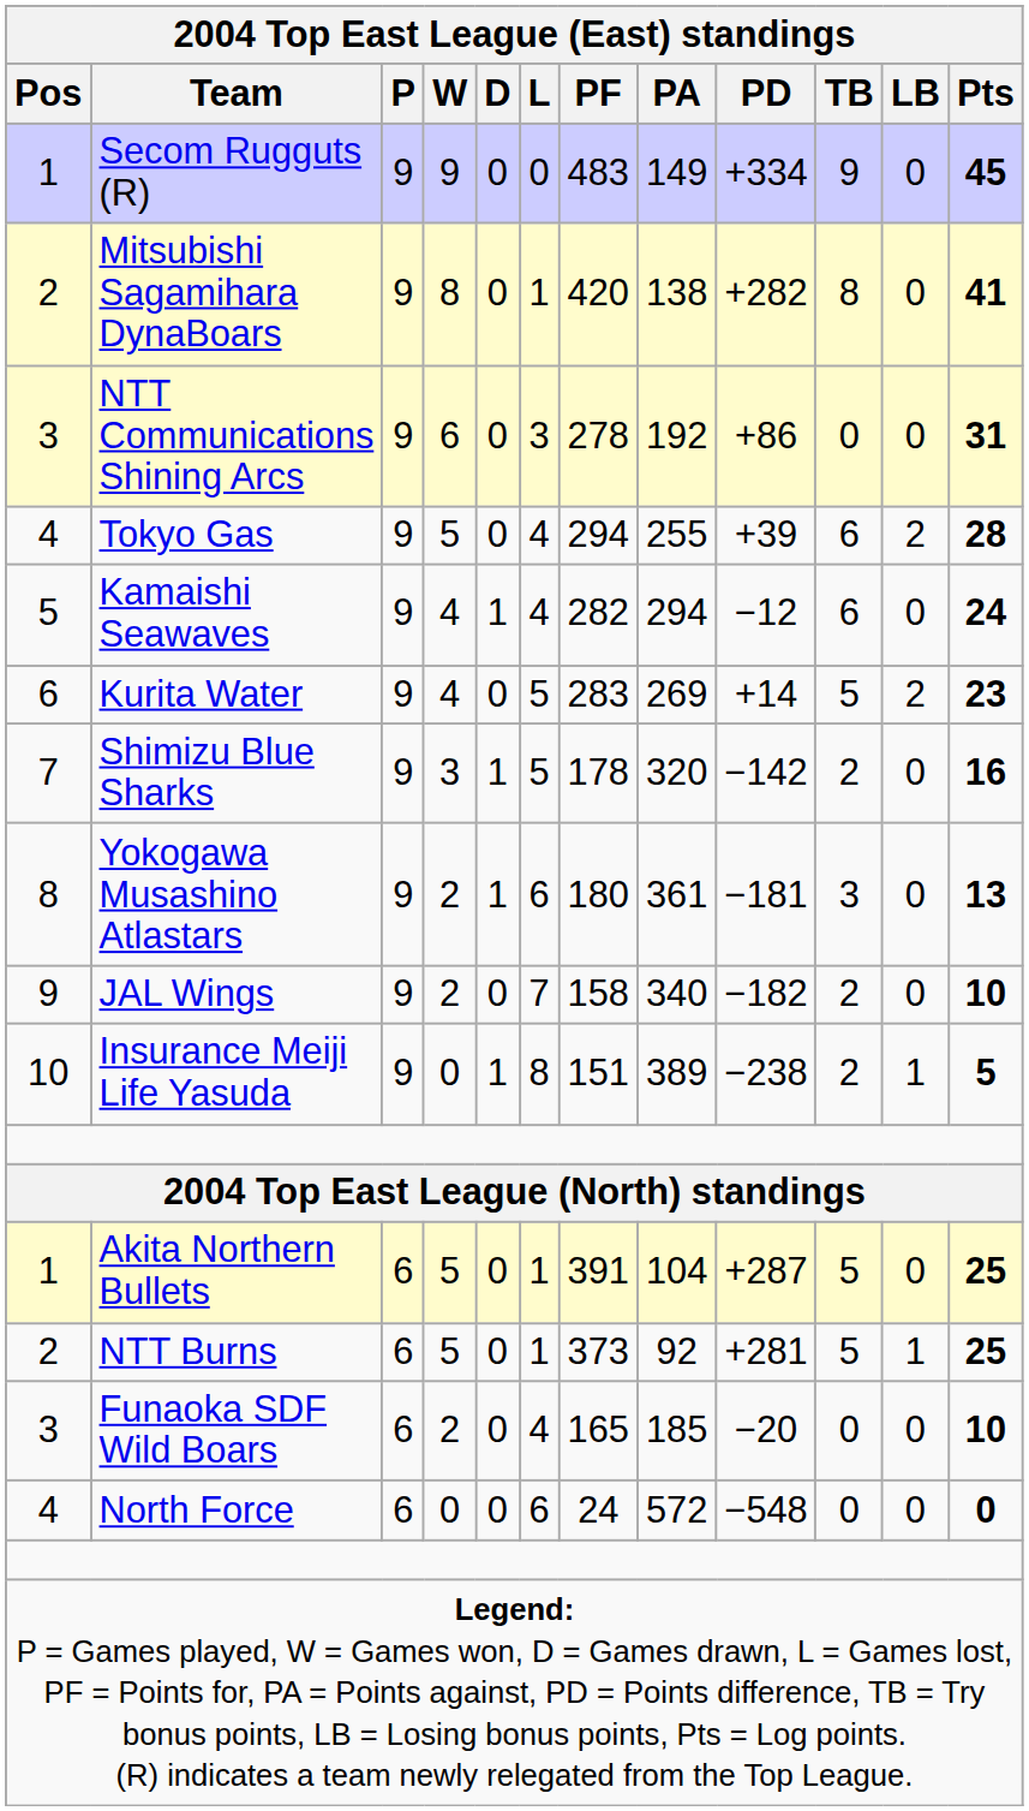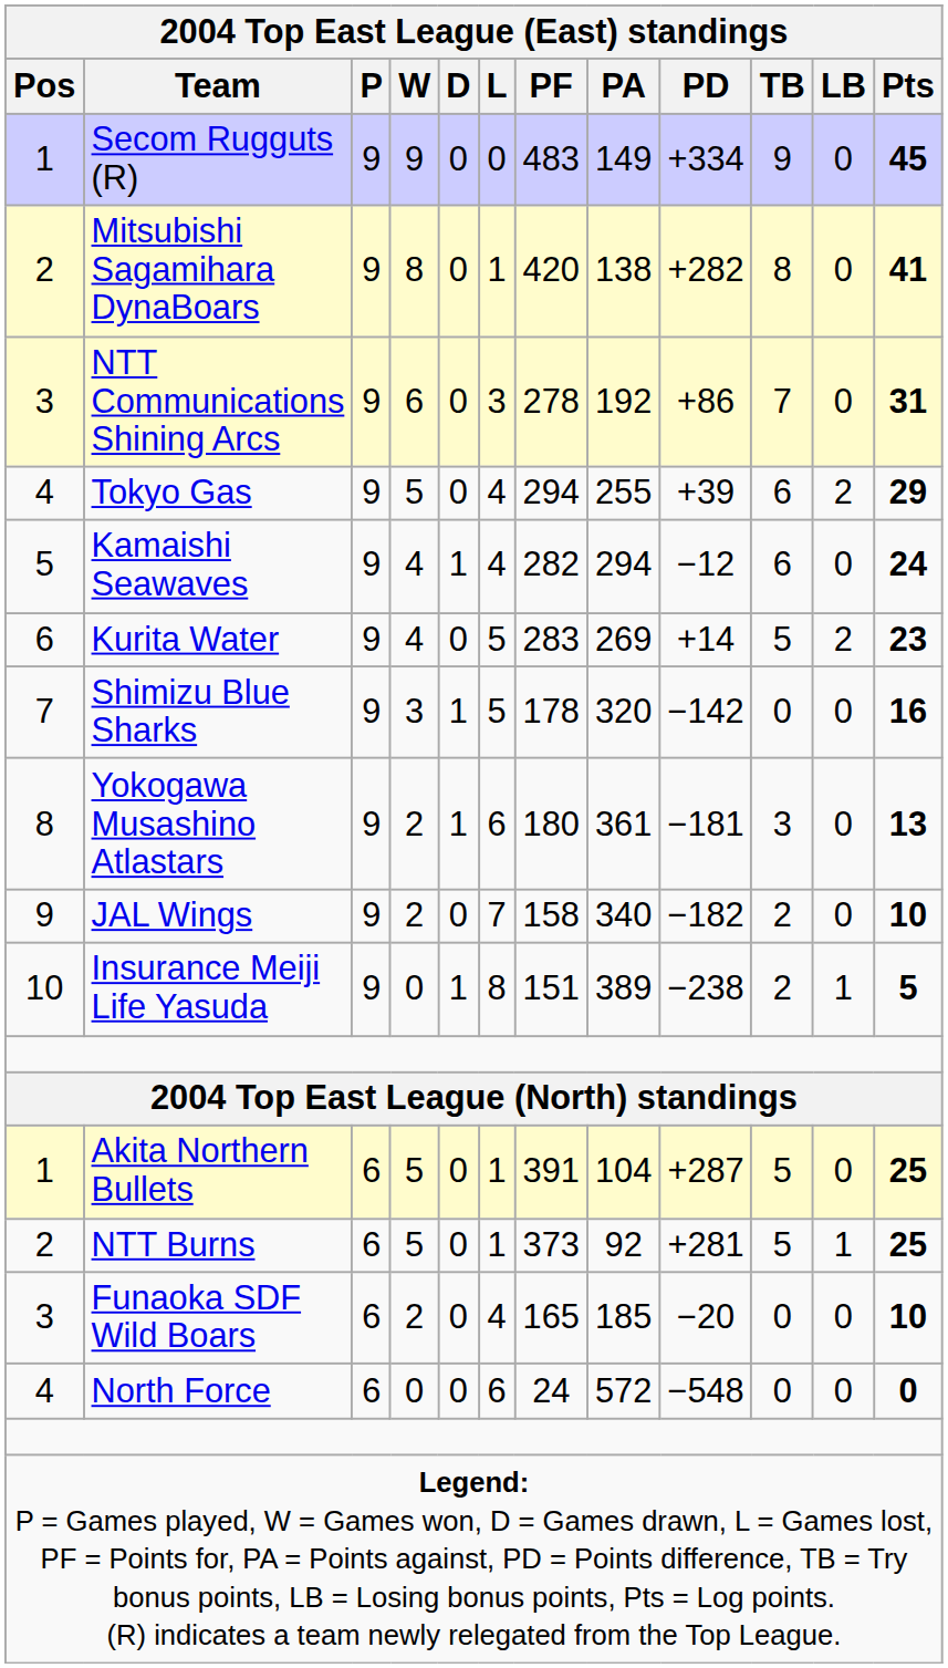NTT Communications Shining Arcs | TB: 0 -> 7
Tokyo Gas | Pts: 28 -> 29
Shimizu Blue Sharks | TB: 2 -> 0
